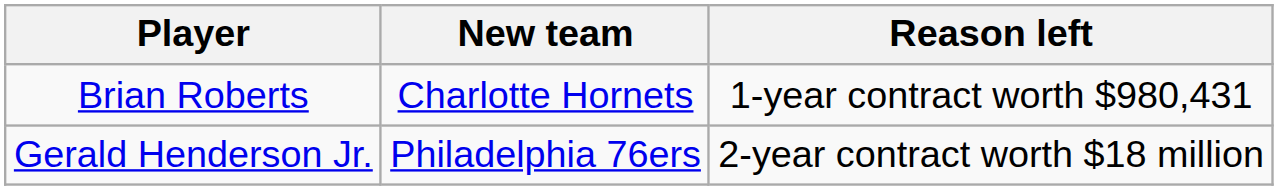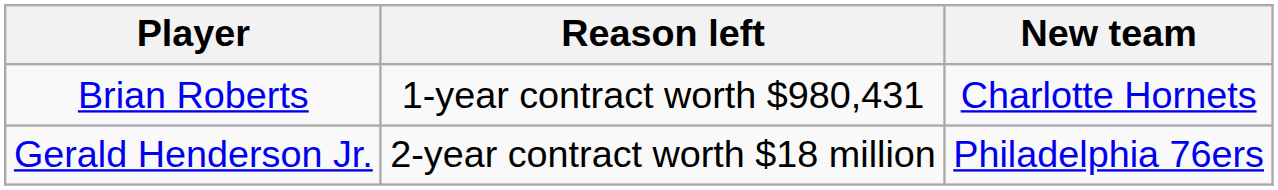columns swapped: Reason left <-> New team
